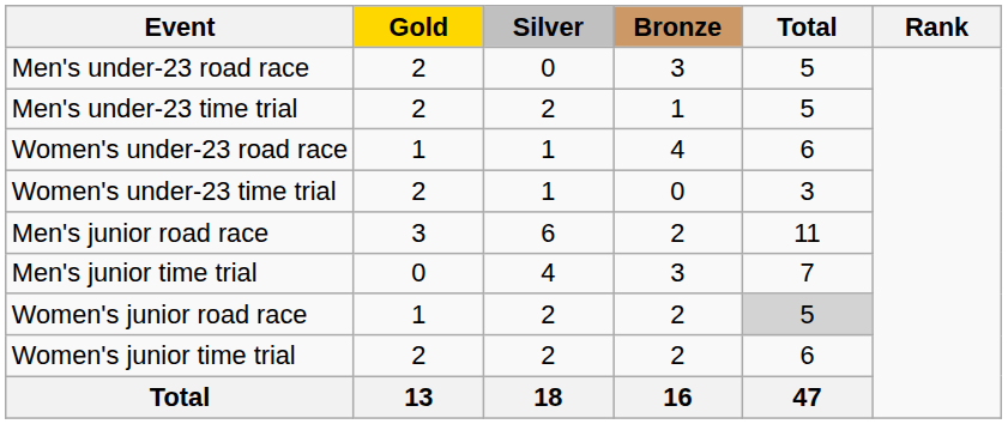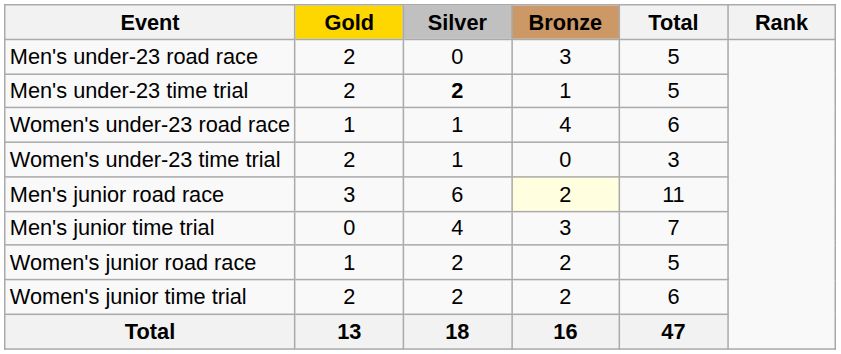Men's under-23 time trial | Silver: normal -> bold
Men's junior road race | Bronze: no background -> lightyellow background
Women's junior road race | Total: lightgrey background -> no background
